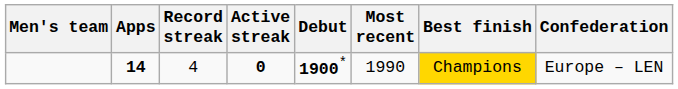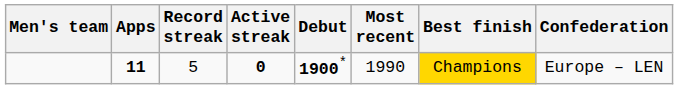row 2 | Apps: 14 -> 11
row 2 | Record streak: 4 -> 5
